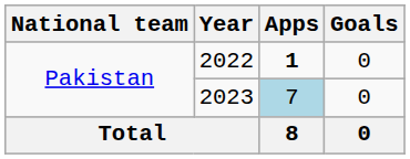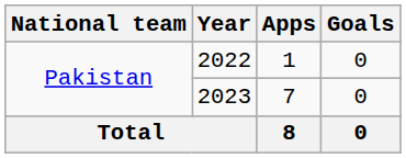2022 | Apps: bold -> normal
2023 | Apps: lightblue background -> no background
